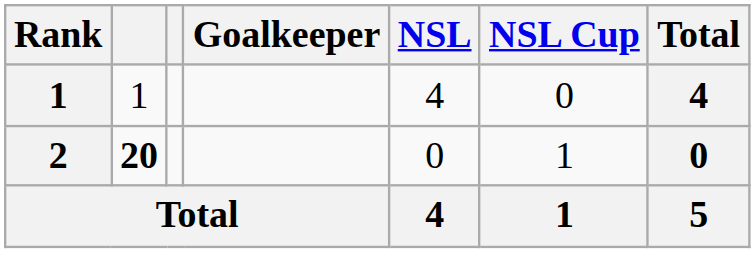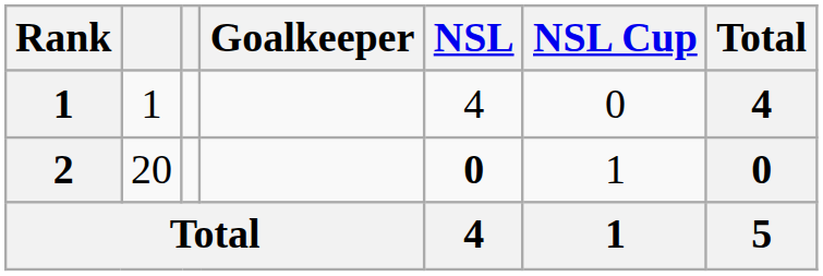2 | column 2: bold -> normal
2 | NSL: normal -> bold
